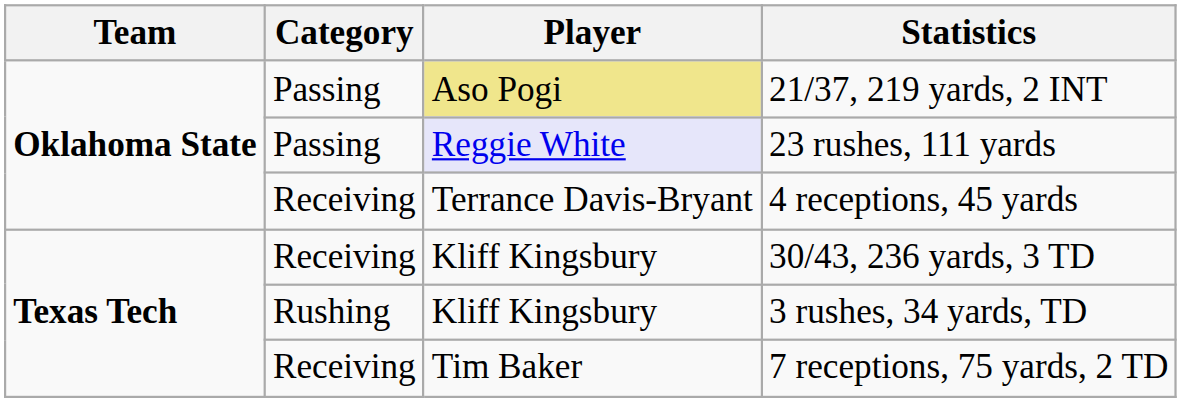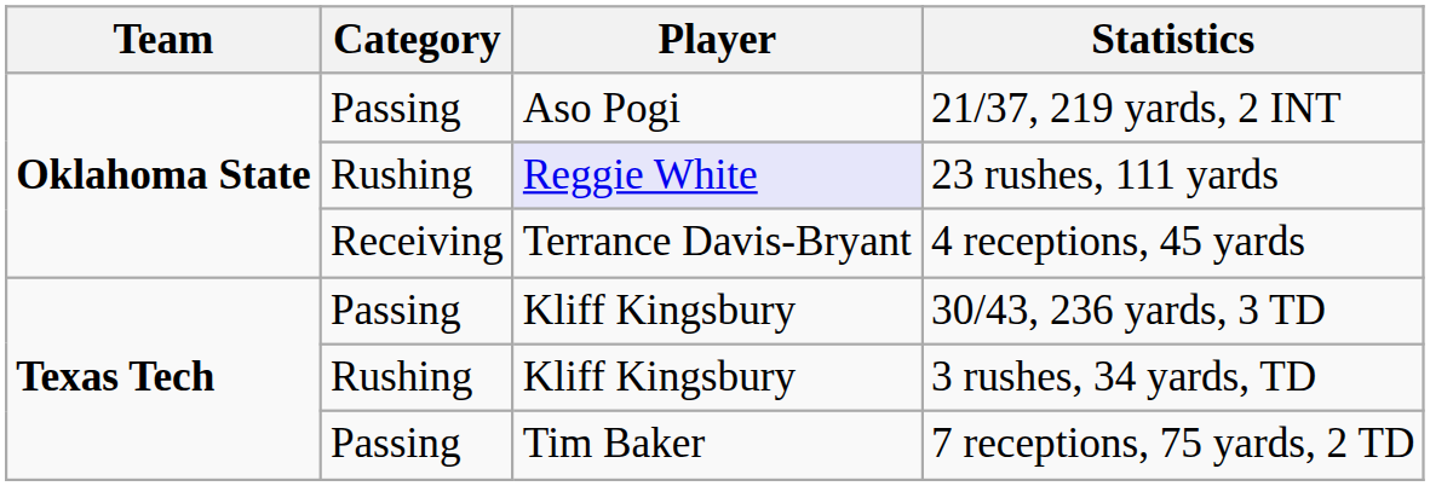21/37, 219 yards, 2 INT | Player: khaki background -> no background
23 rushes, 111 yards | Category: Passing -> Rushing
30/43, 236 yards, 3 TD | Category: Receiving -> Passing
7 receptions, 75 yards, 2 TD | Category: Receiving -> Passing
